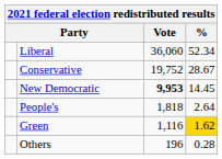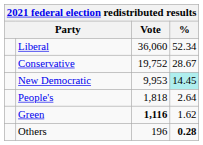New Democratic | Vote: bold -> normal
New Democratic | %: no background -> paleturquoise background
Green | Vote: normal -> bold
Green | %: gold background -> no background
Others | %: normal -> bold
